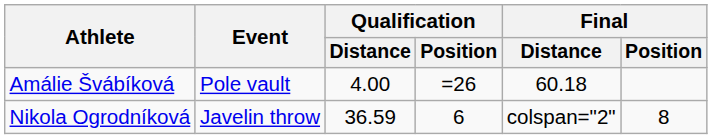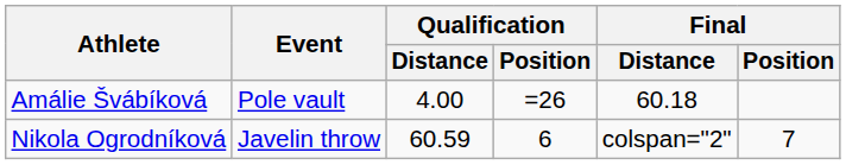Nikola Ogrodníková | Qualification / Distance: 36.59 -> 60.59
Nikola Ogrodníková | Final / Position: 8 -> 7
